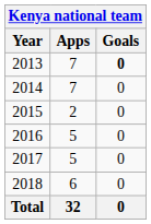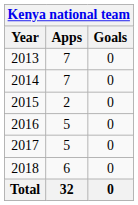2013 | Goals: bold -> normal
